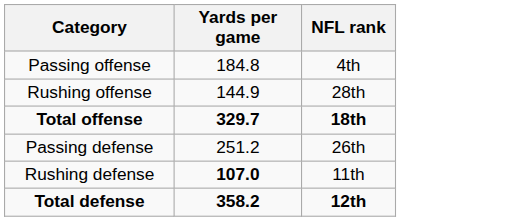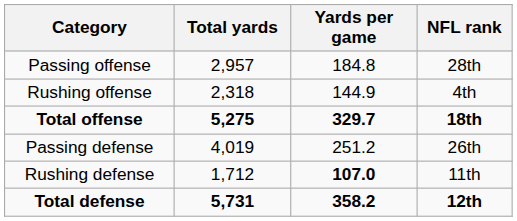+ column: Total yards | 2,957 | 2,318 | 5,275 | 4,019 | 1,712 | 5,731
Passing offense | NFL rank: 4th -> 28th
Rushing offense | NFL rank: 28th -> 4th
